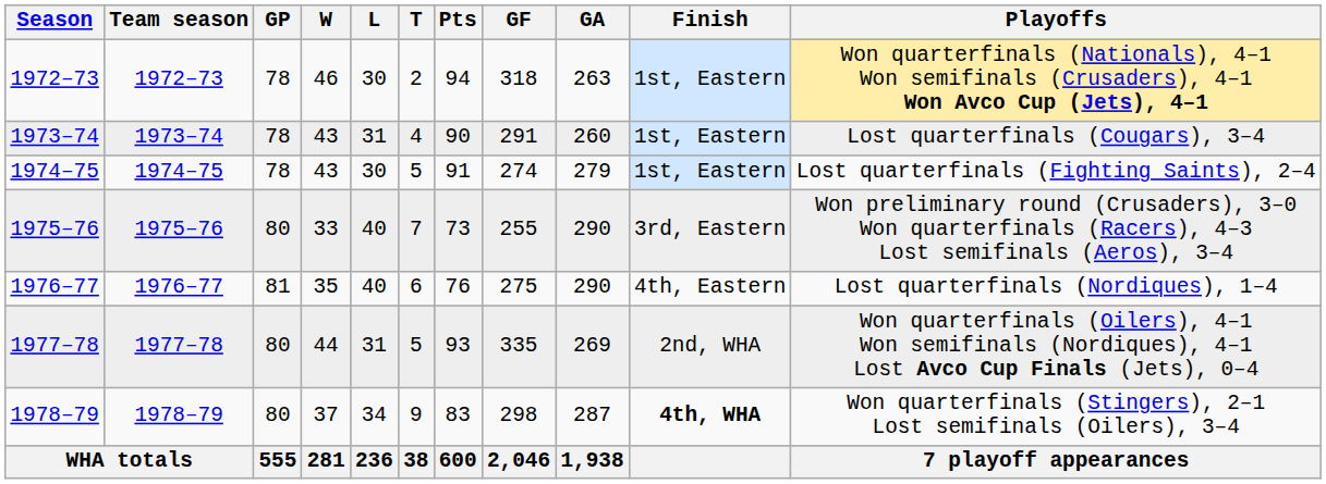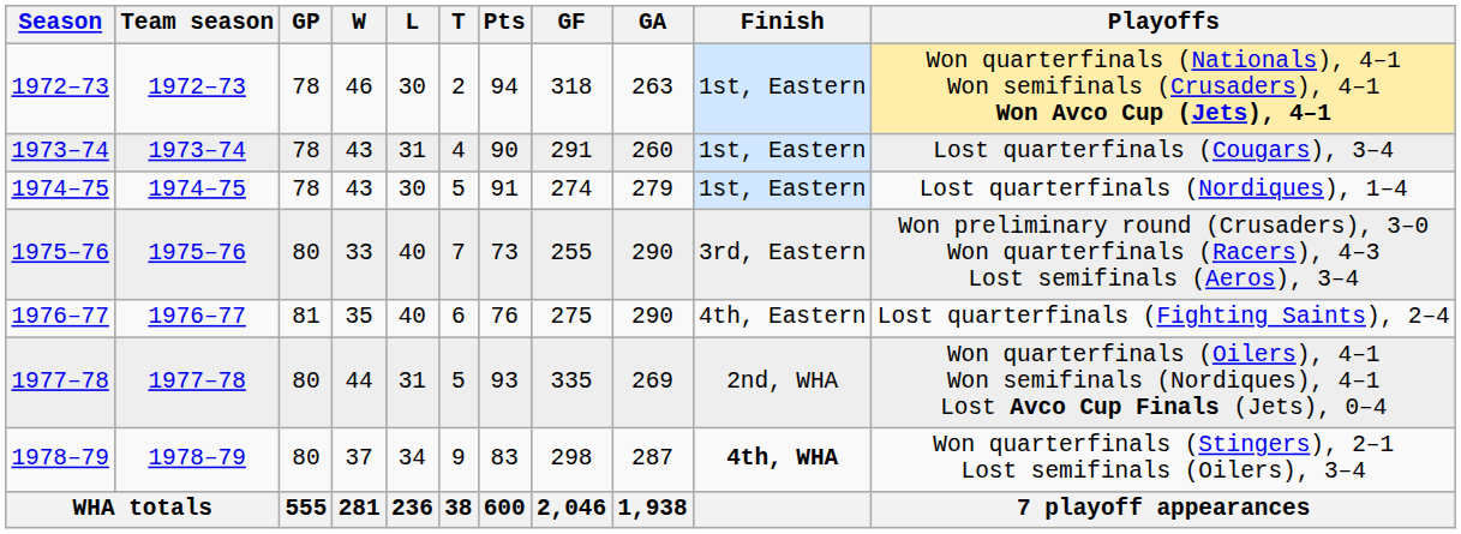row 4 | Playoffs: Lost quarterfinals (Fighting Saints), 2–4 -> Lost quarterfinals (Nordiques), 1–4
row 6 | Playoffs: Lost quarterfinals (Nordiques), 1–4 -> Lost quarterfinals (Fighting Saints), 2–4
